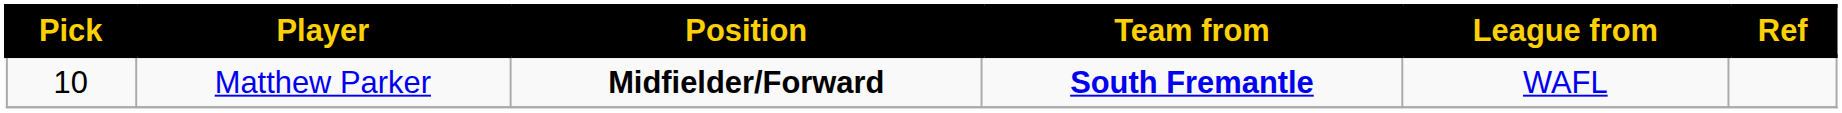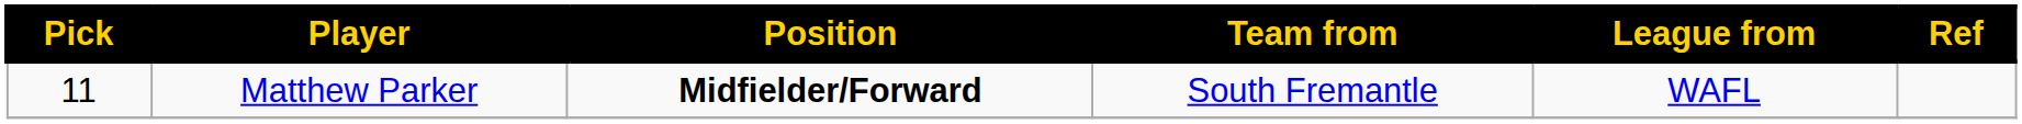Matthew Parker | Pick: 10 -> 11
Matthew Parker | Team from: bold -> normal
